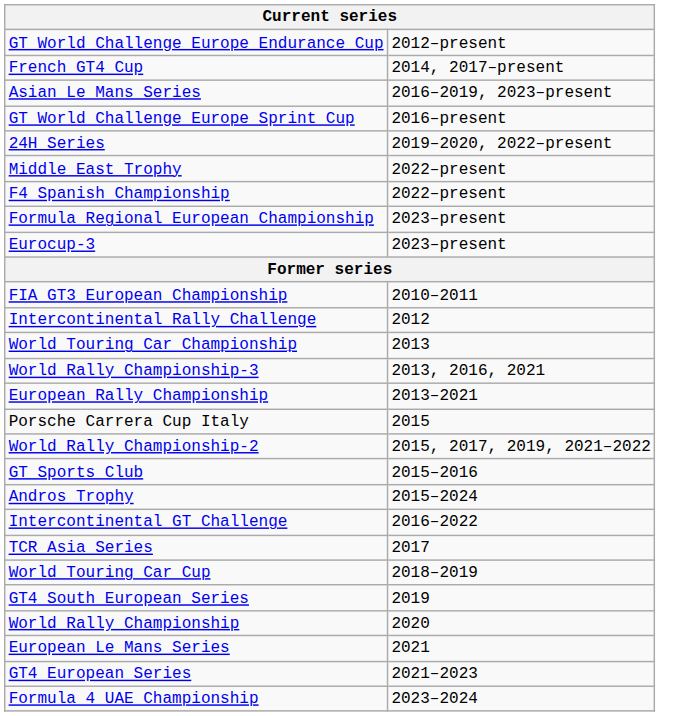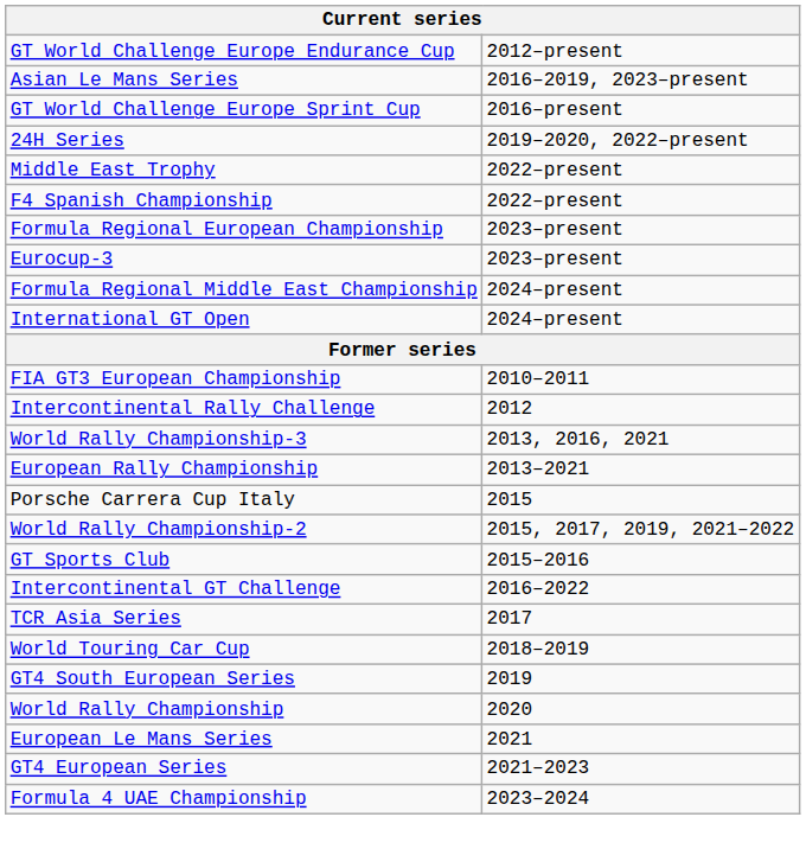- row: French GT4 Cup | 2014, 2017–present
+ row: Formula Regional Middle East Championship | 2024–present
+ row: International GT Open | 2024–present
- row: World Touring Car Championship | 2013
- row: Andros Trophy | 2015–2024
